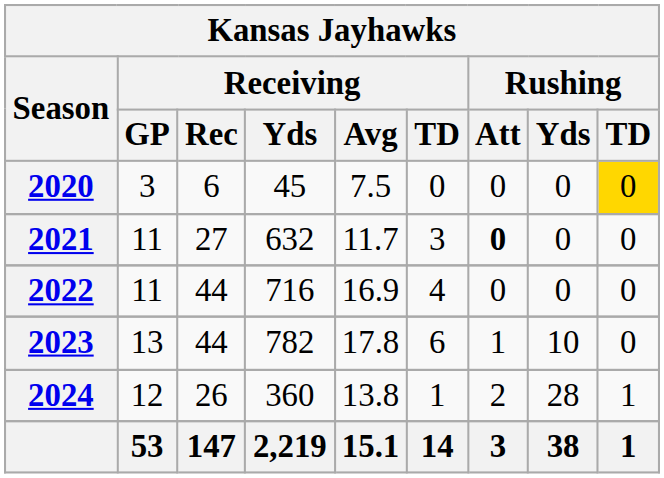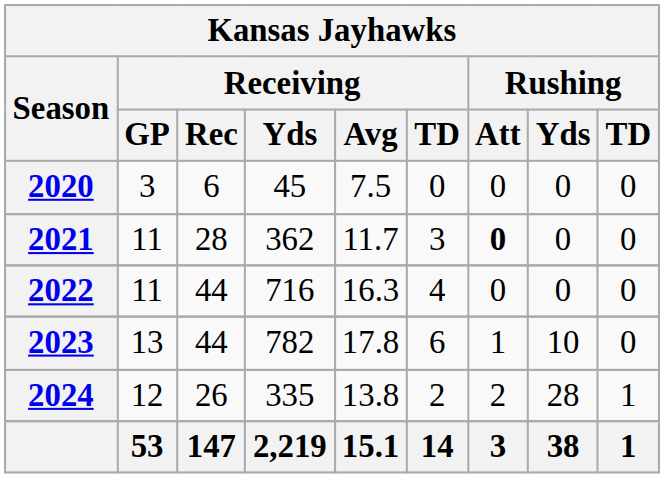2020 | Rushing / TD: gold background -> no background
2021 | Receiving / Rec: 27 -> 28
2021 | Receiving / Yds: 632 -> 362
2022 | Receiving / Avg: 16.9 -> 16.3
2024 | Receiving / Yds: 360 -> 335
2024 | Receiving / TD: 1 -> 2
